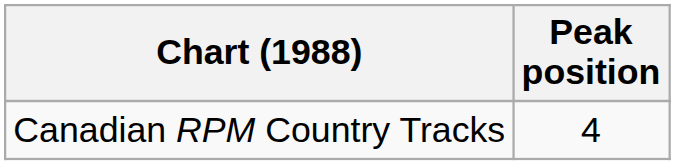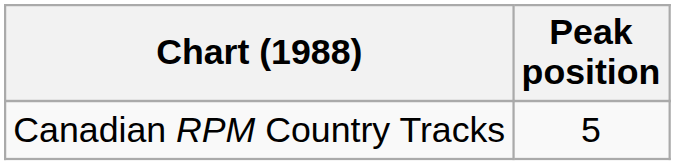Canadian RPM Country Tracks | Peak position: 4 -> 5
